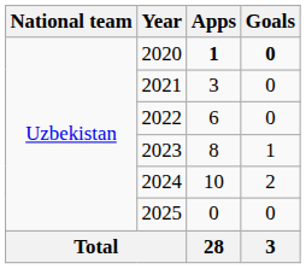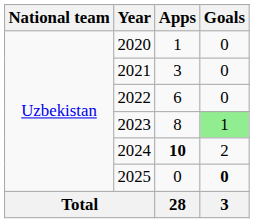2020 | Apps: bold -> normal
2020 | Goals: bold -> normal
2023 | Goals: no background -> lightgreen background
2024 | Apps: normal -> bold
2025 | Goals: normal -> bold
